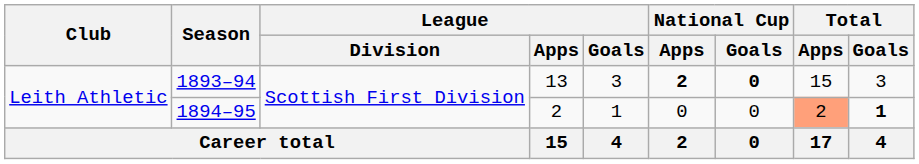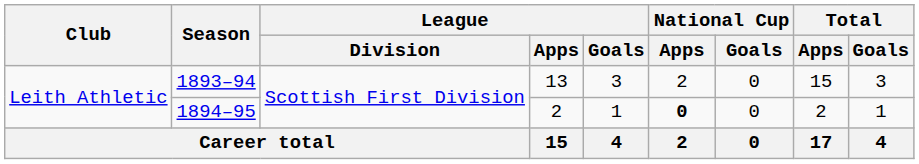1893–94 | National Cup / Apps: bold -> normal
1893–94 | National Cup / Goals: bold -> normal
1894–95 | National Cup / Apps: normal -> bold
1894–95 | Total / Apps: lightsalmon background -> no background
1894–95 | Total / Goals: bold -> normal
